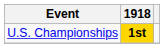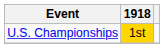U.S. Championships | 1918: bold -> normal
